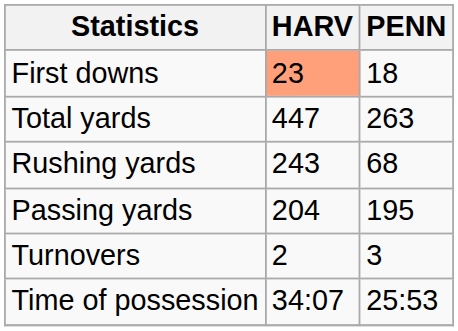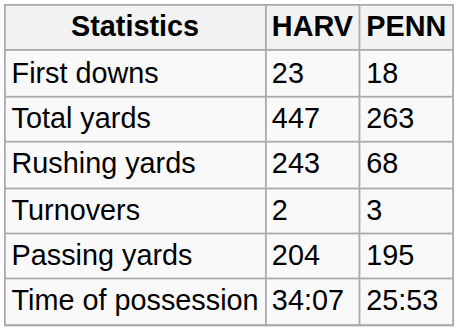First downs | HARV: lightsalmon background -> no background
rows swapped: Passing yards <-> Turnovers
